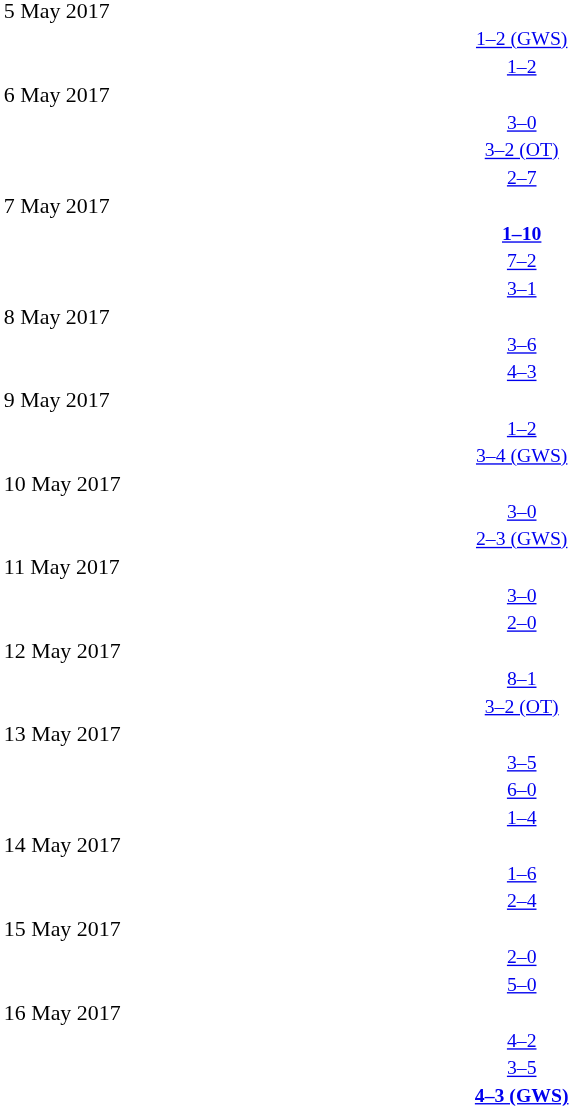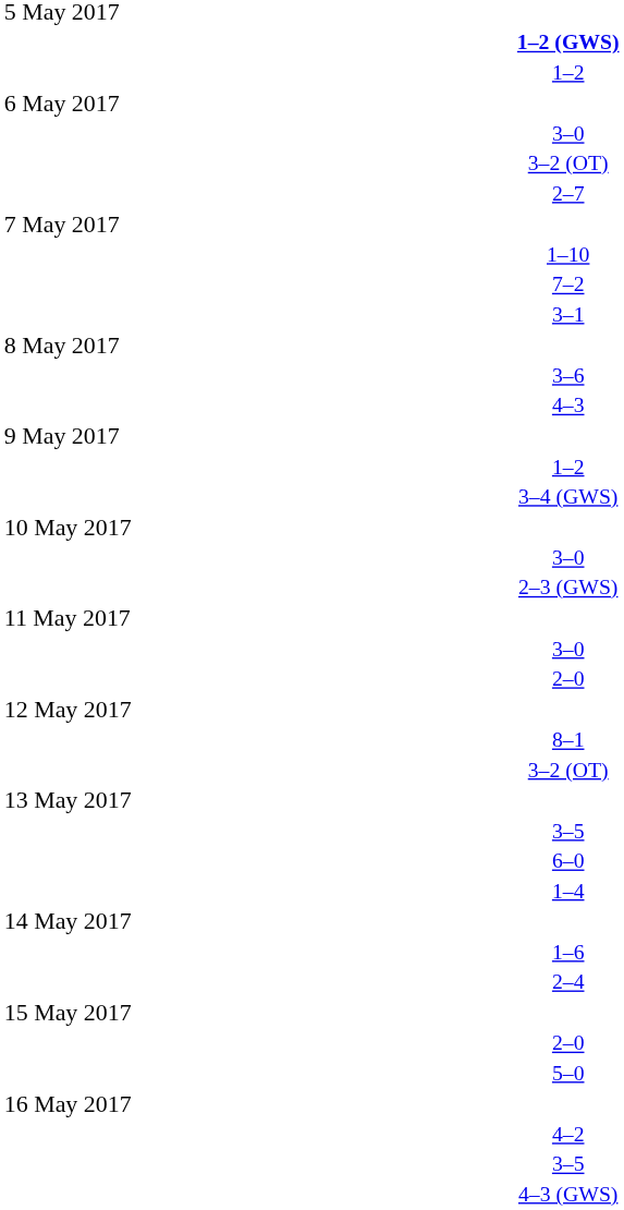1–2 (GWS) | column 2: normal -> bold
1–10 | column 2: bold -> normal
4–3 (GWS) | column 2: bold -> normal
